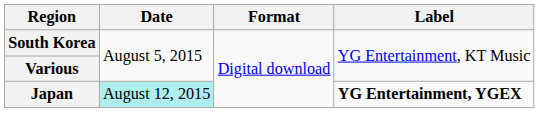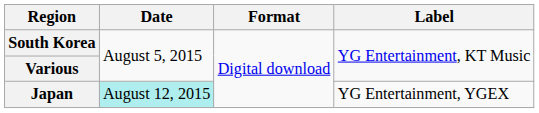Japan | Label: bold -> normal
